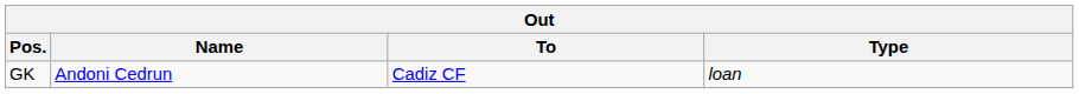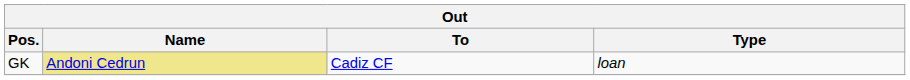GK | Name: no background -> khaki background
